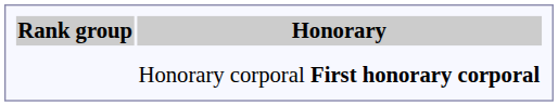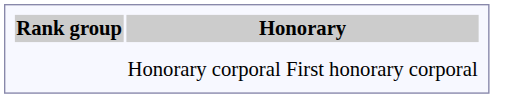Honorary corporal | column 3: bold -> normal
